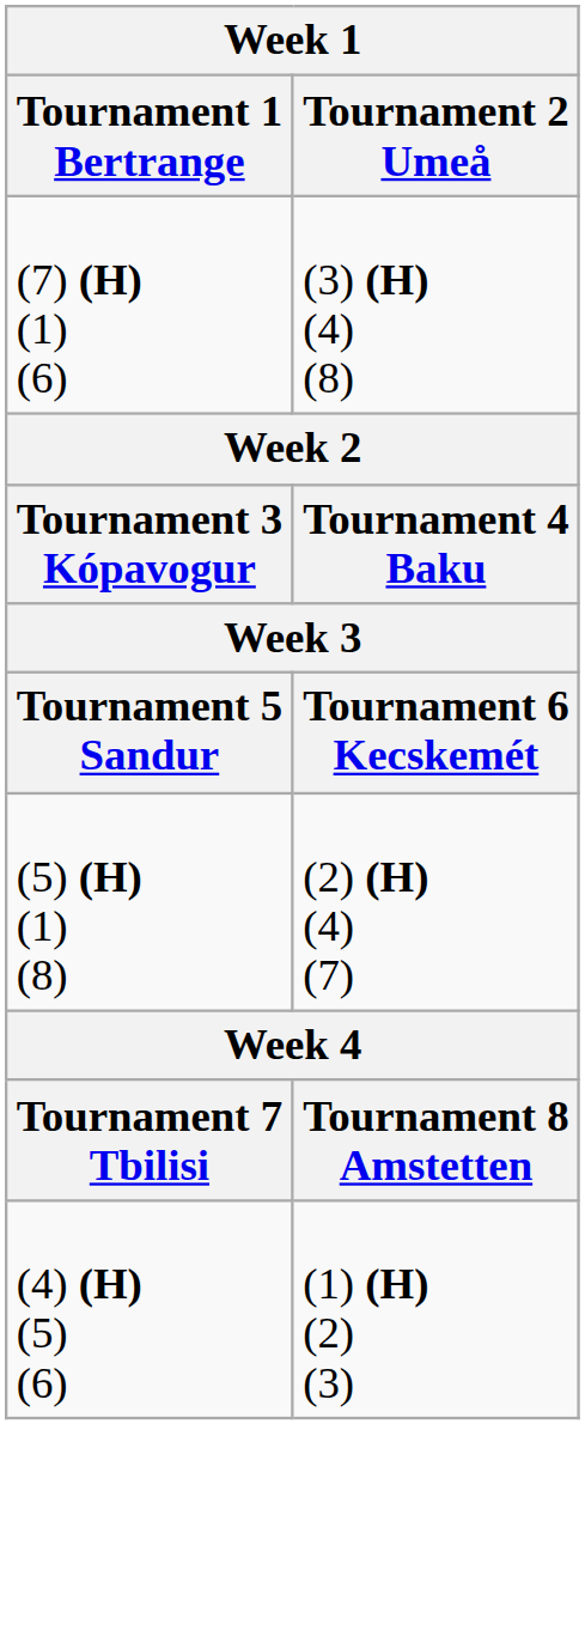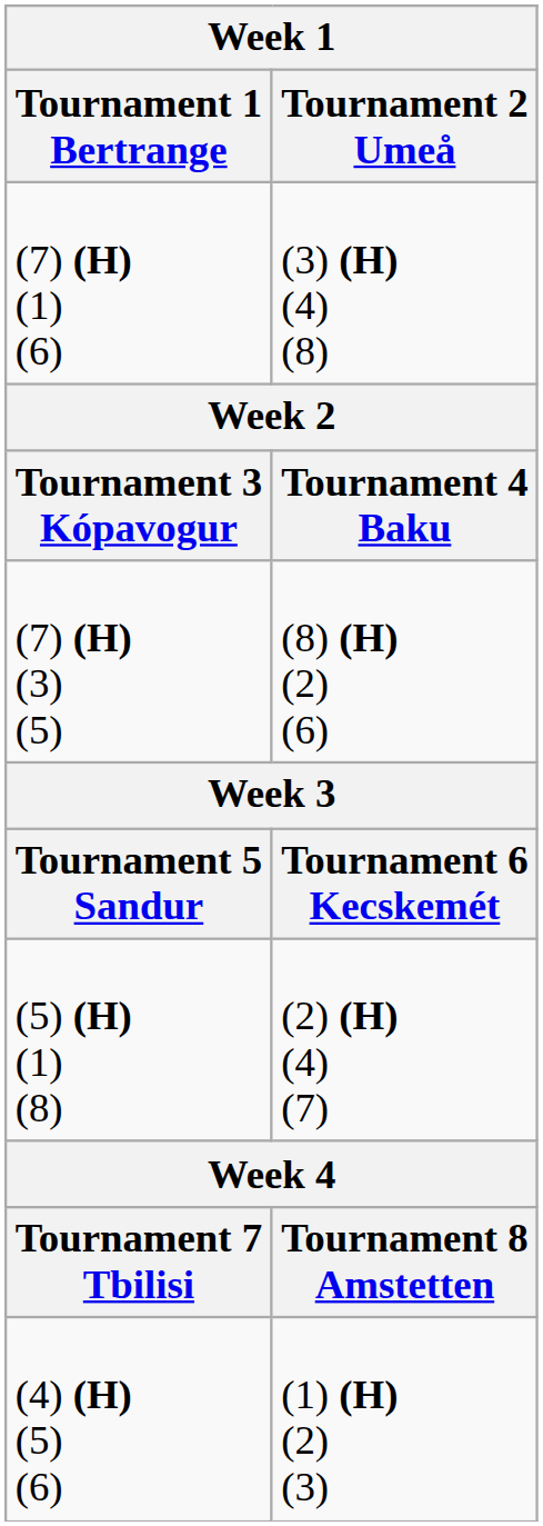+ row: (7) (H) (3) (5) | (8) (H) (2) (6)
